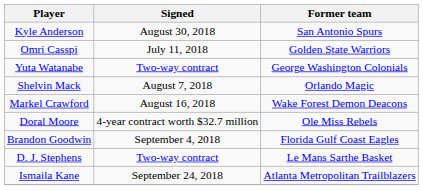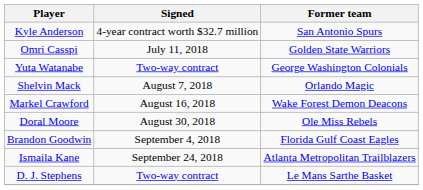Kyle Anderson | Signed: August 30, 2018 -> 4-year contract worth $32.7 million
Doral Moore | Signed: 4-year contract worth $32.7 million -> August 30, 2018
rows swapped: Ismaila Kane <-> D. J. Stephens
